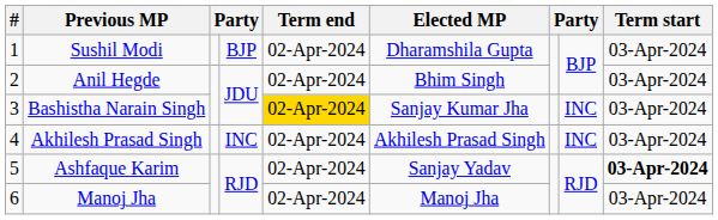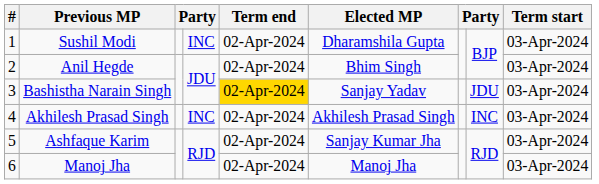Sushil Modi | column 4: BJP -> INC
Bashistha Narain Singh | Elected MP: Sanjay Kumar Jha -> Sanjay Yadav
Bashistha Narain Singh | column 8: INC -> JDU
Ashfaque Karim | Elected MP: Sanjay Yadav -> Sanjay Kumar Jha
Ashfaque Karim | Term start: bold -> normal
